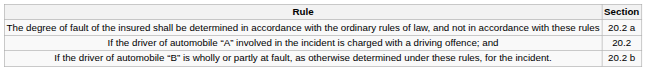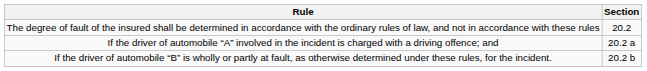row 2 | Section: 20.2 a -> 20.2
row 3 | Section: 20.2 -> 20.2 a
